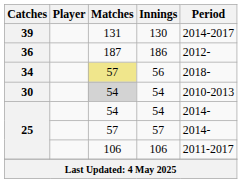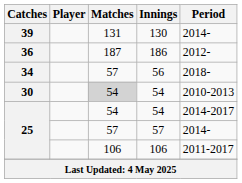130 | Period: 2014-2017 -> 2014-
56 | Matches: khaki background -> no background
25 / 54 | Period: 2014- -> 2014-2017
